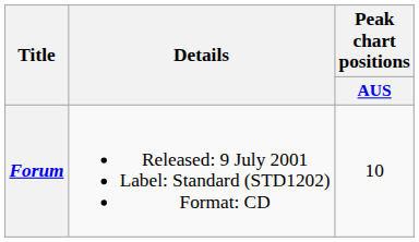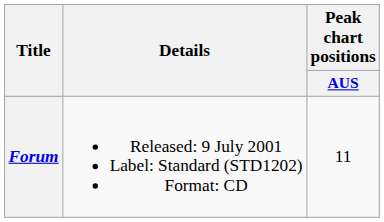Forum | Peak chart positions / AUS: 10 -> 11
